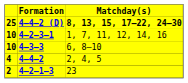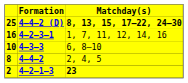4–2–3–1 | column 1: 10 -> 16
4–4–2 | column 1: 4 -> 8
4–2–1–3 | Matchday(s): normal -> bold
